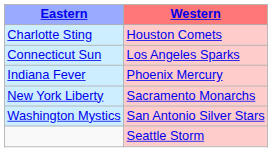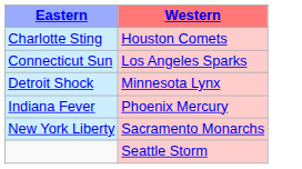+ row: Detroit Shock | Minnesota Lynx
- row: Washington Mystics | San Antonio Silver Stars
